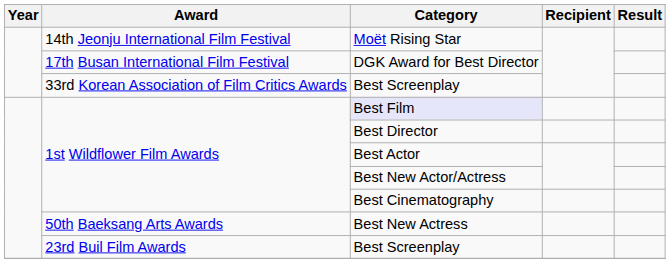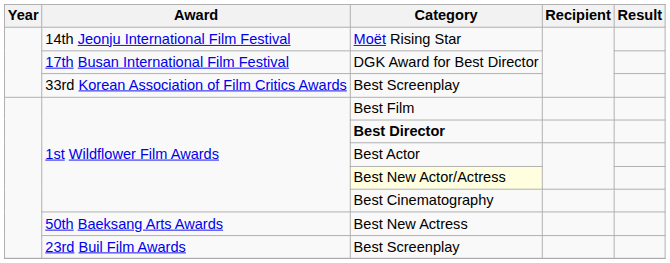Best Film | Category: lavender background -> no background
Best Director | Category: normal -> bold
Best New Actor/Actress | Category: no background -> lightyellow background
